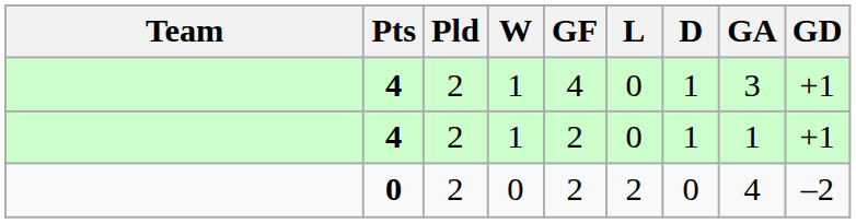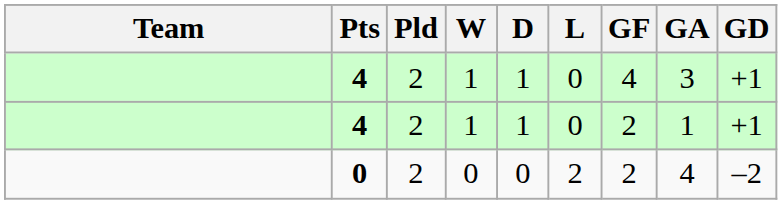columns swapped: D <-> GF
